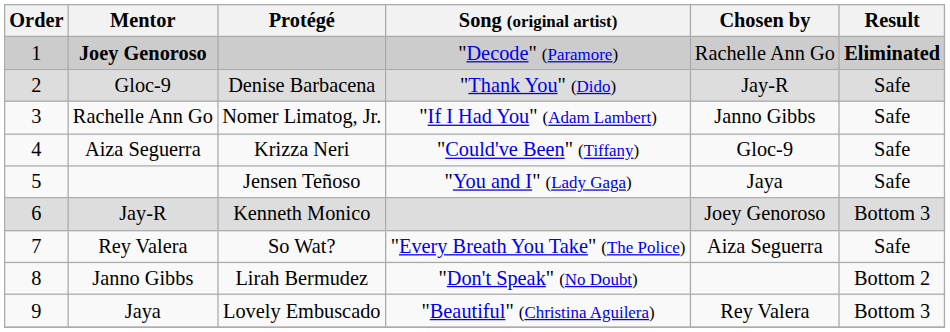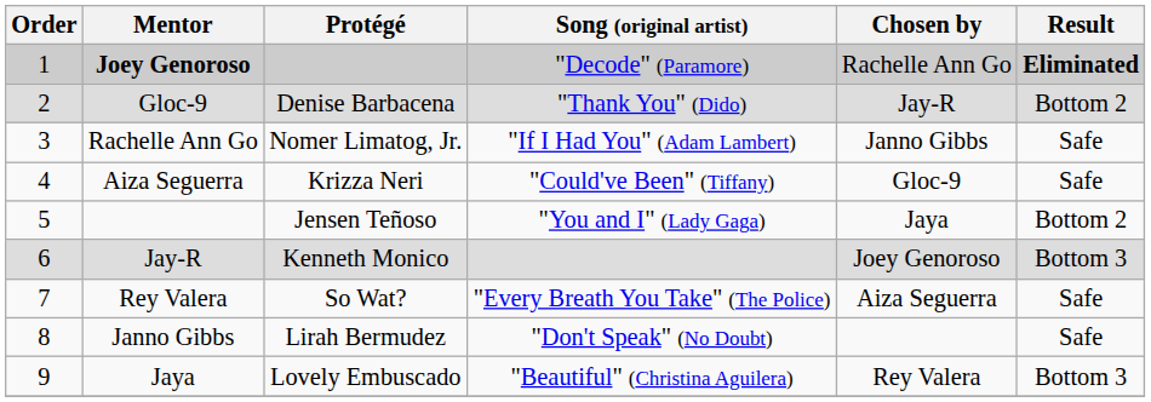row 3 | Result: Safe -> Bottom 2
row 6 | Result: Safe -> Bottom 2
row 9 | Result: Bottom 2 -> Safe
